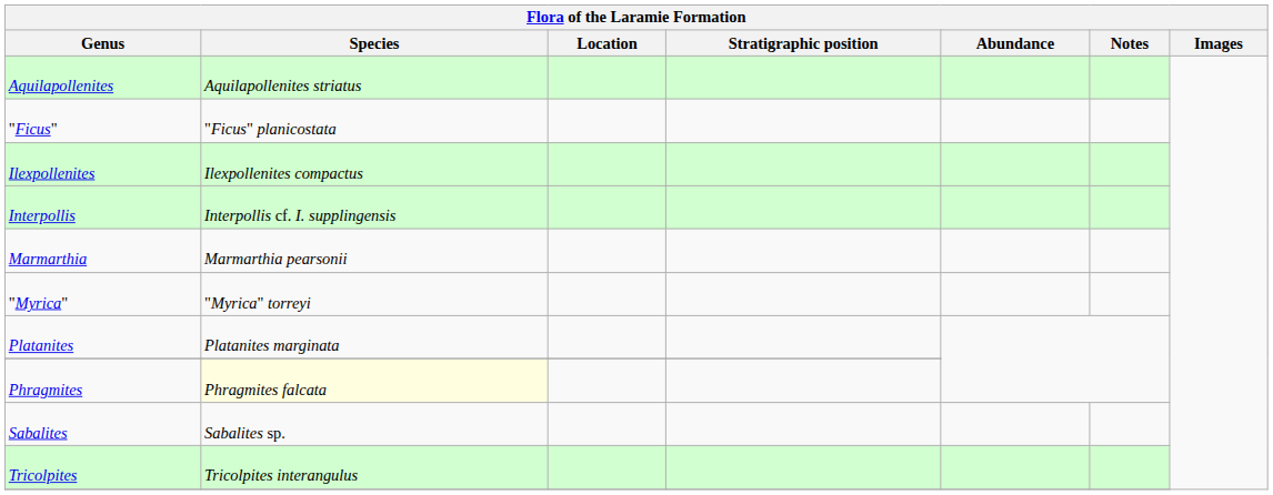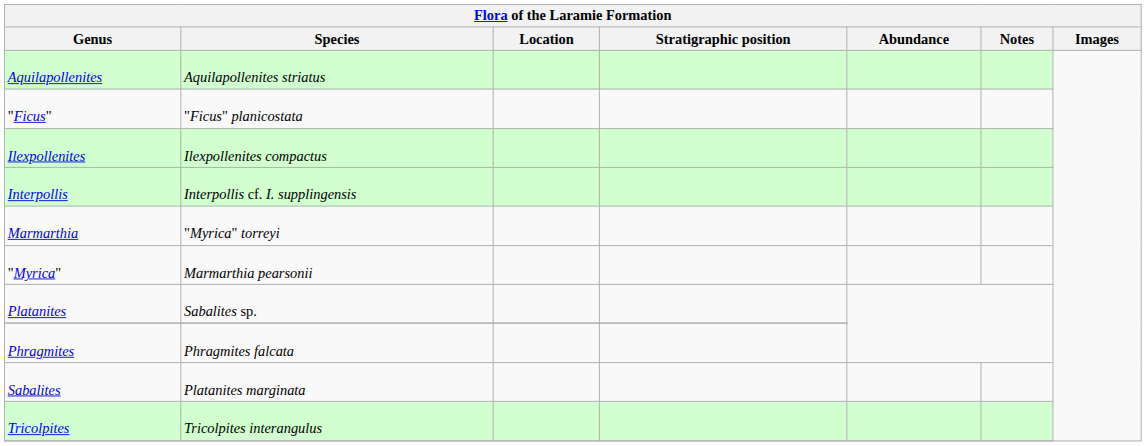Marmarthia | Species: Marmarthia pearsonii -> "Myrica" torreyi
"Myrica" | Species: "Myrica" torreyi -> Marmarthia pearsonii
Platanites | Species: Platanites marginata -> Sabalites sp.
Phragmites | Species: lightyellow background -> no background
Sabalites | Species: Sabalites sp. -> Platanites marginata
